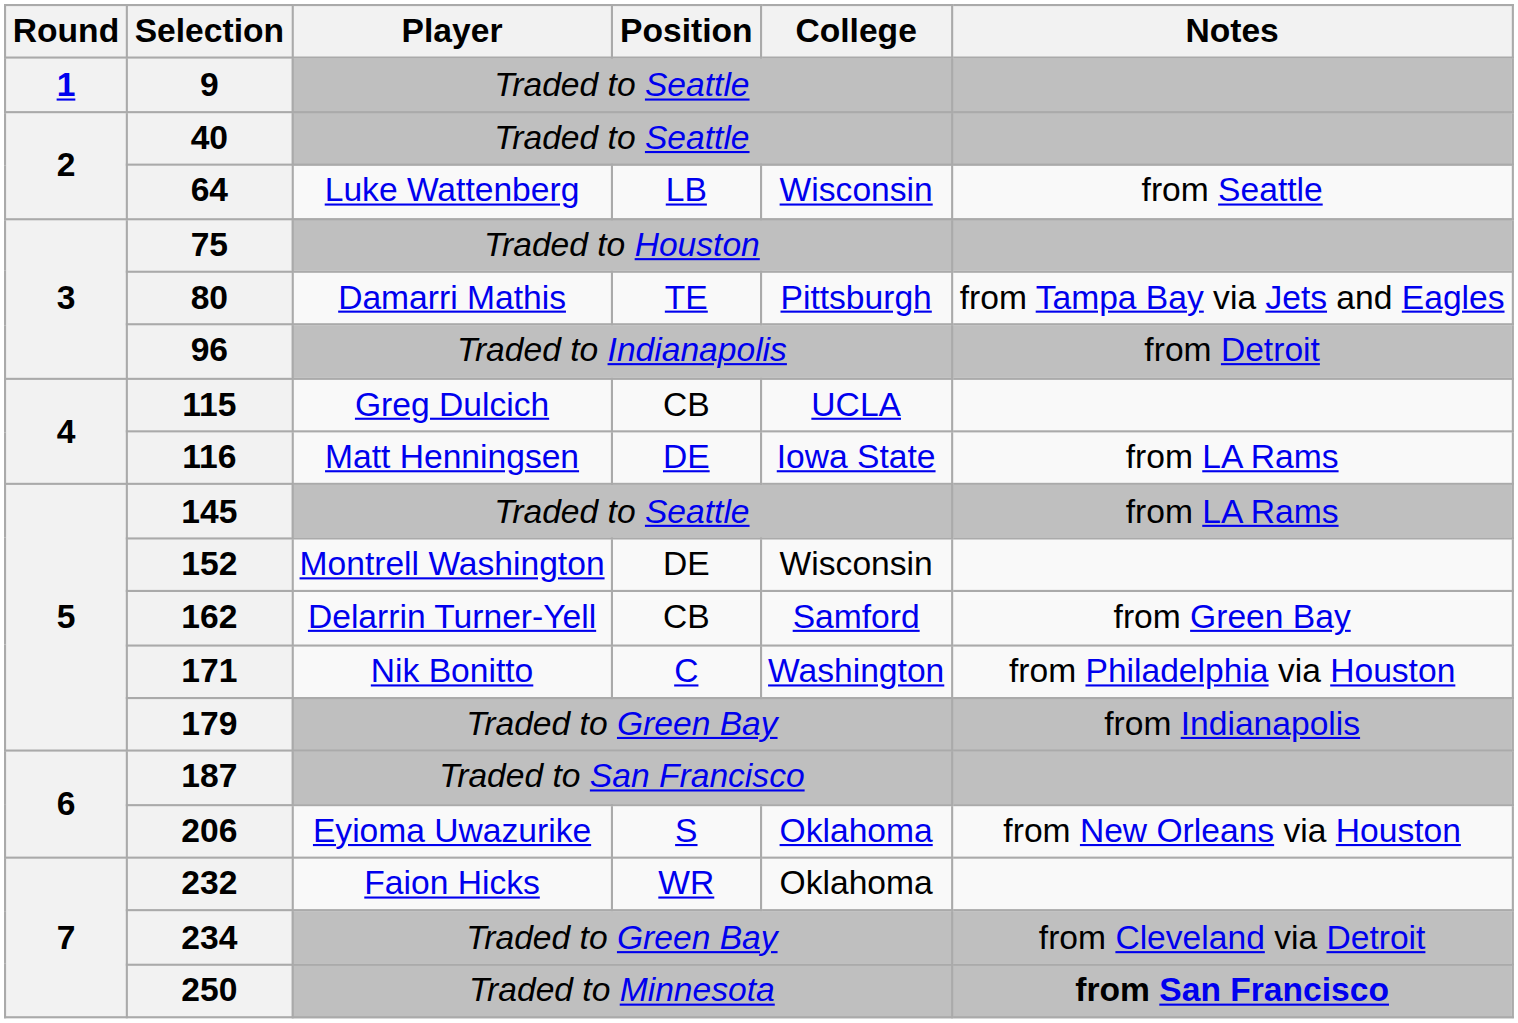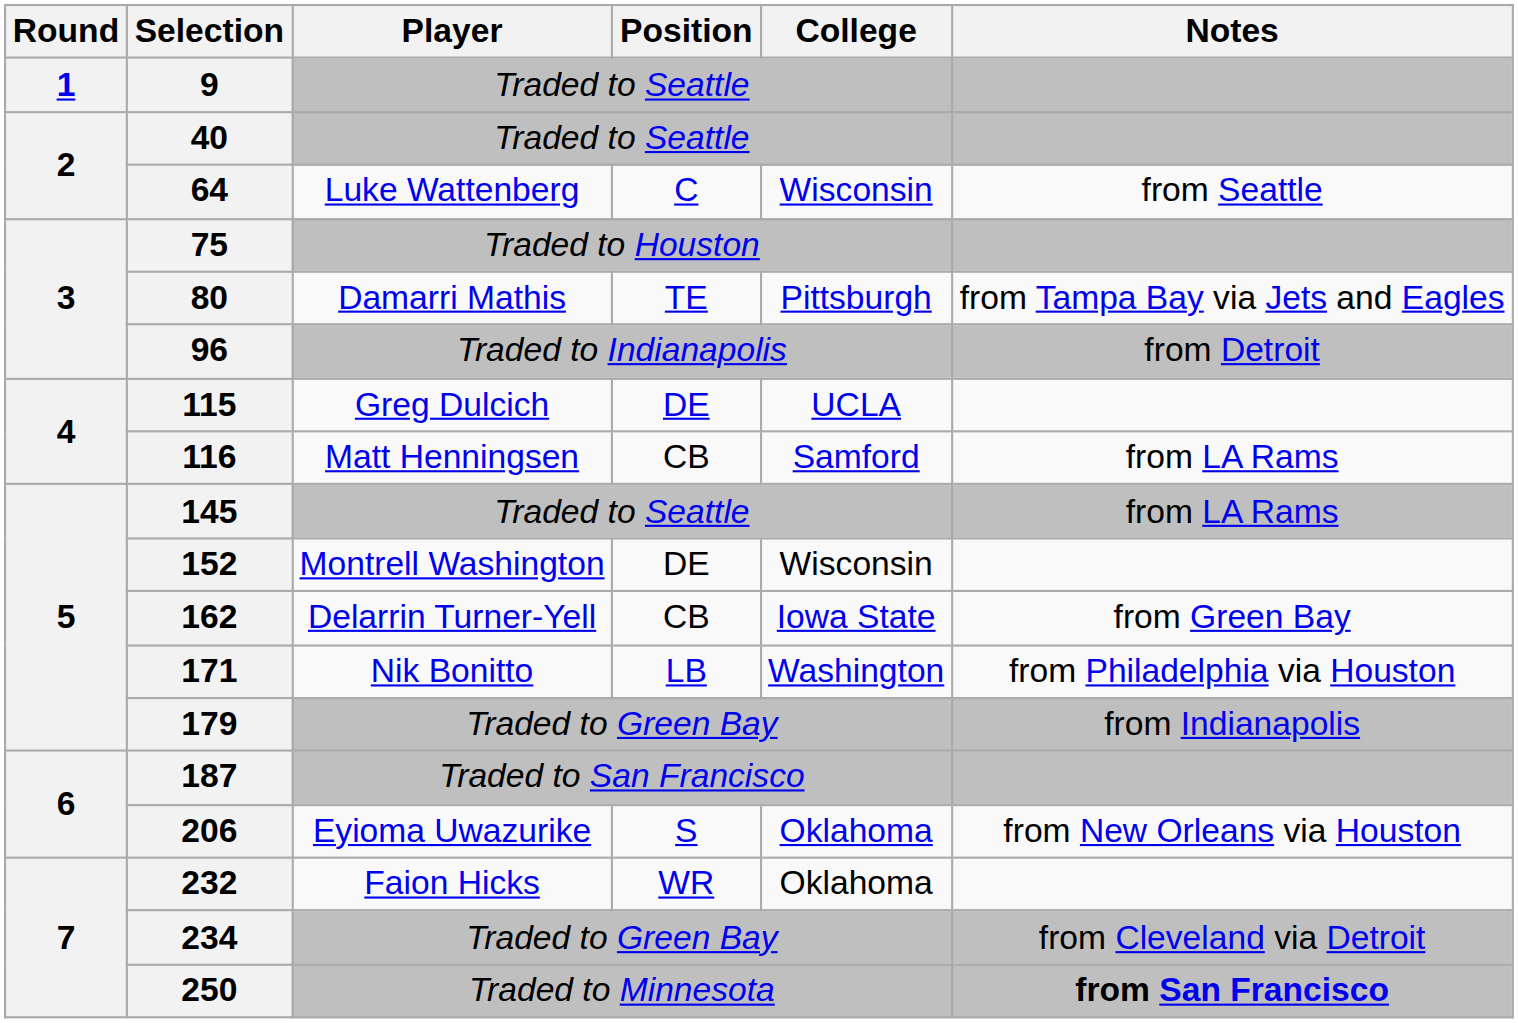64 | Position: LB -> C
115 | Position: CB -> DE
116 | Position: DE -> CB
116 | College: Iowa State -> Samford
162 | College: Samford -> Iowa State
171 | Position: C -> LB
